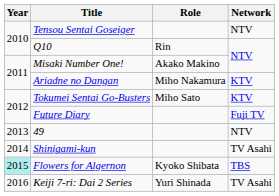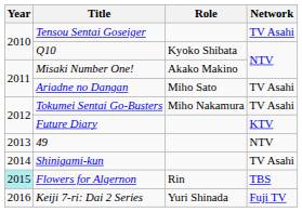Tensou Sentai Goseiger | Network: NTV -> TV Asahi
Q10 | Role: Rin -> Kyoko Shibata
Ariadne no Dangan | Role: Miho Nakamura -> Miho Sato
Ariadne no Dangan | Network: KTV -> TV Asahi
Tokumei Sentai Go-Busters | Role: Miho Sato -> Miho Nakamura
Tokumei Sentai Go-Busters | Network: KTV -> TV Asahi
Future Diary | Network: Fuji TV -> KTV
Flowers for Algernon | Role: Kyoko Shibata -> Rin
Keiji 7-ri: Dai 2 Series | Network: TV Asahi -> Fuji TV
